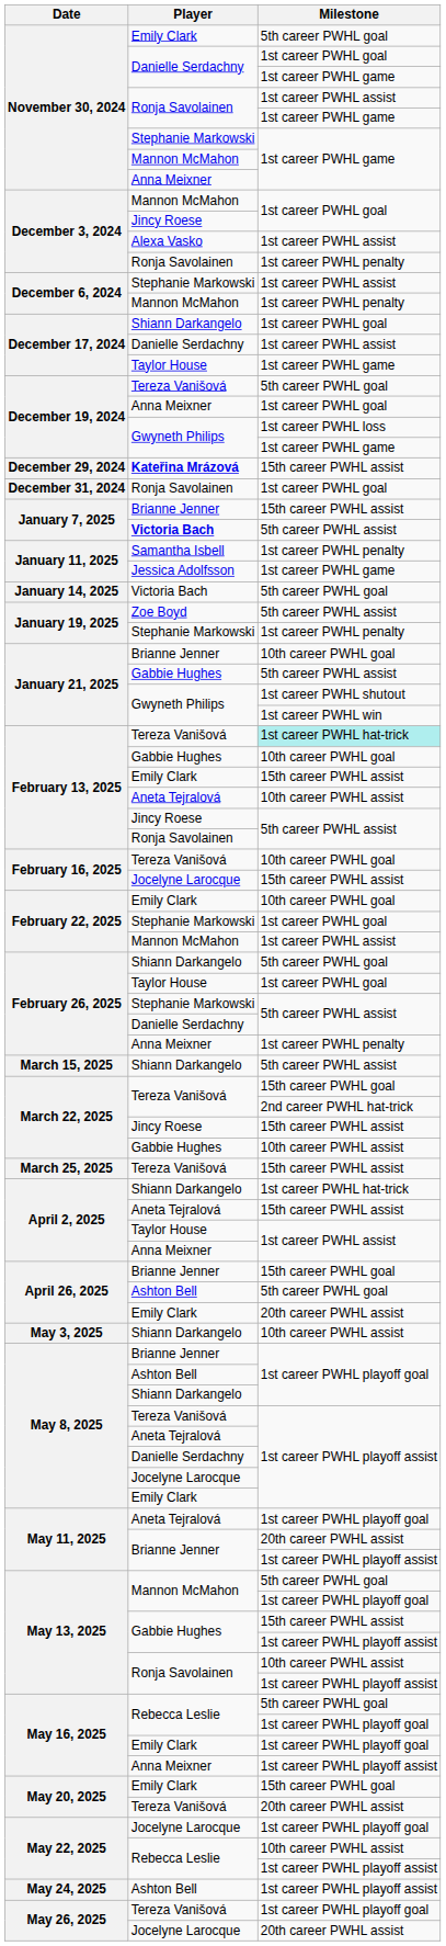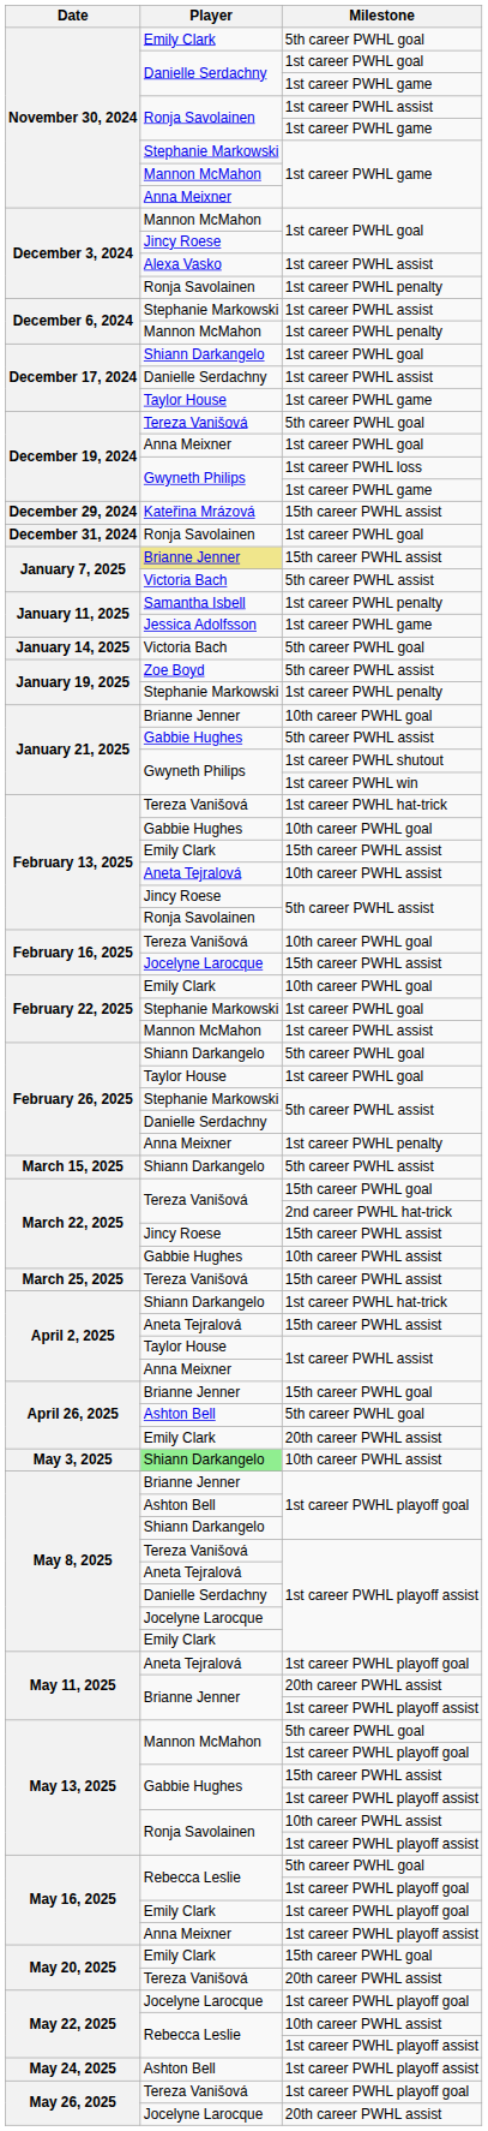row 23 | Player: bold -> normal
row 25 | Player: no background -> khaki background
row 26 | Player: bold -> normal
row 36 | Milestone: paleturquoise background -> no background
row 65 | Player: no background -> lightgreen background
